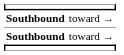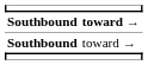row 1 | column 2: normal -> bold
